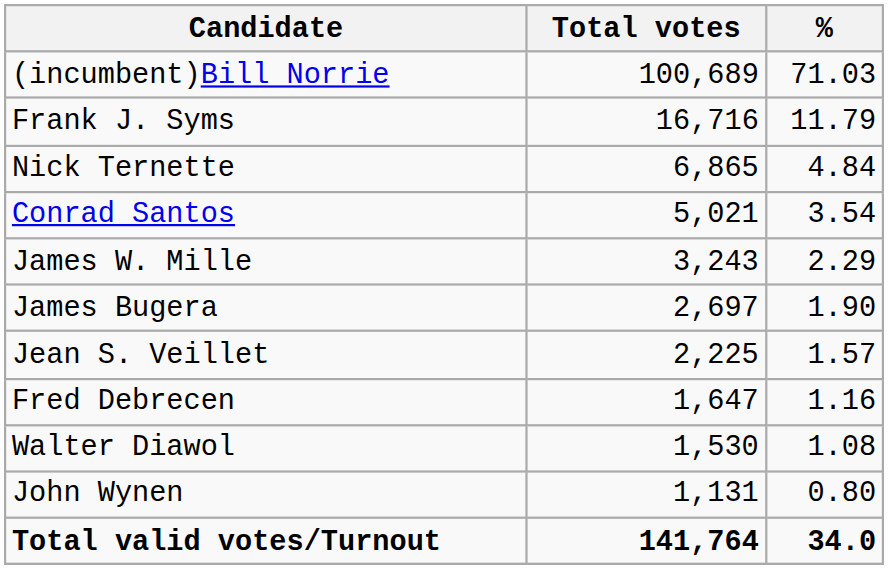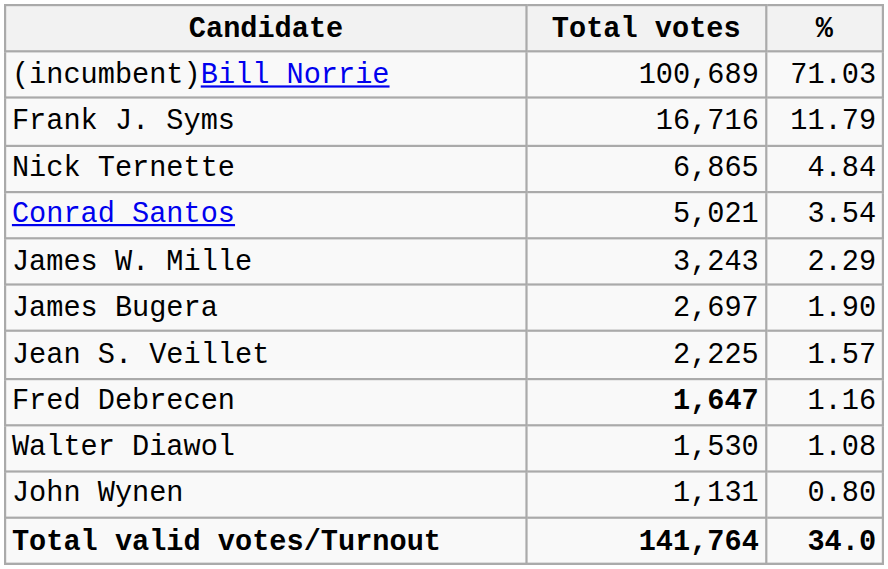Fred Debrecen | Total votes: normal -> bold
